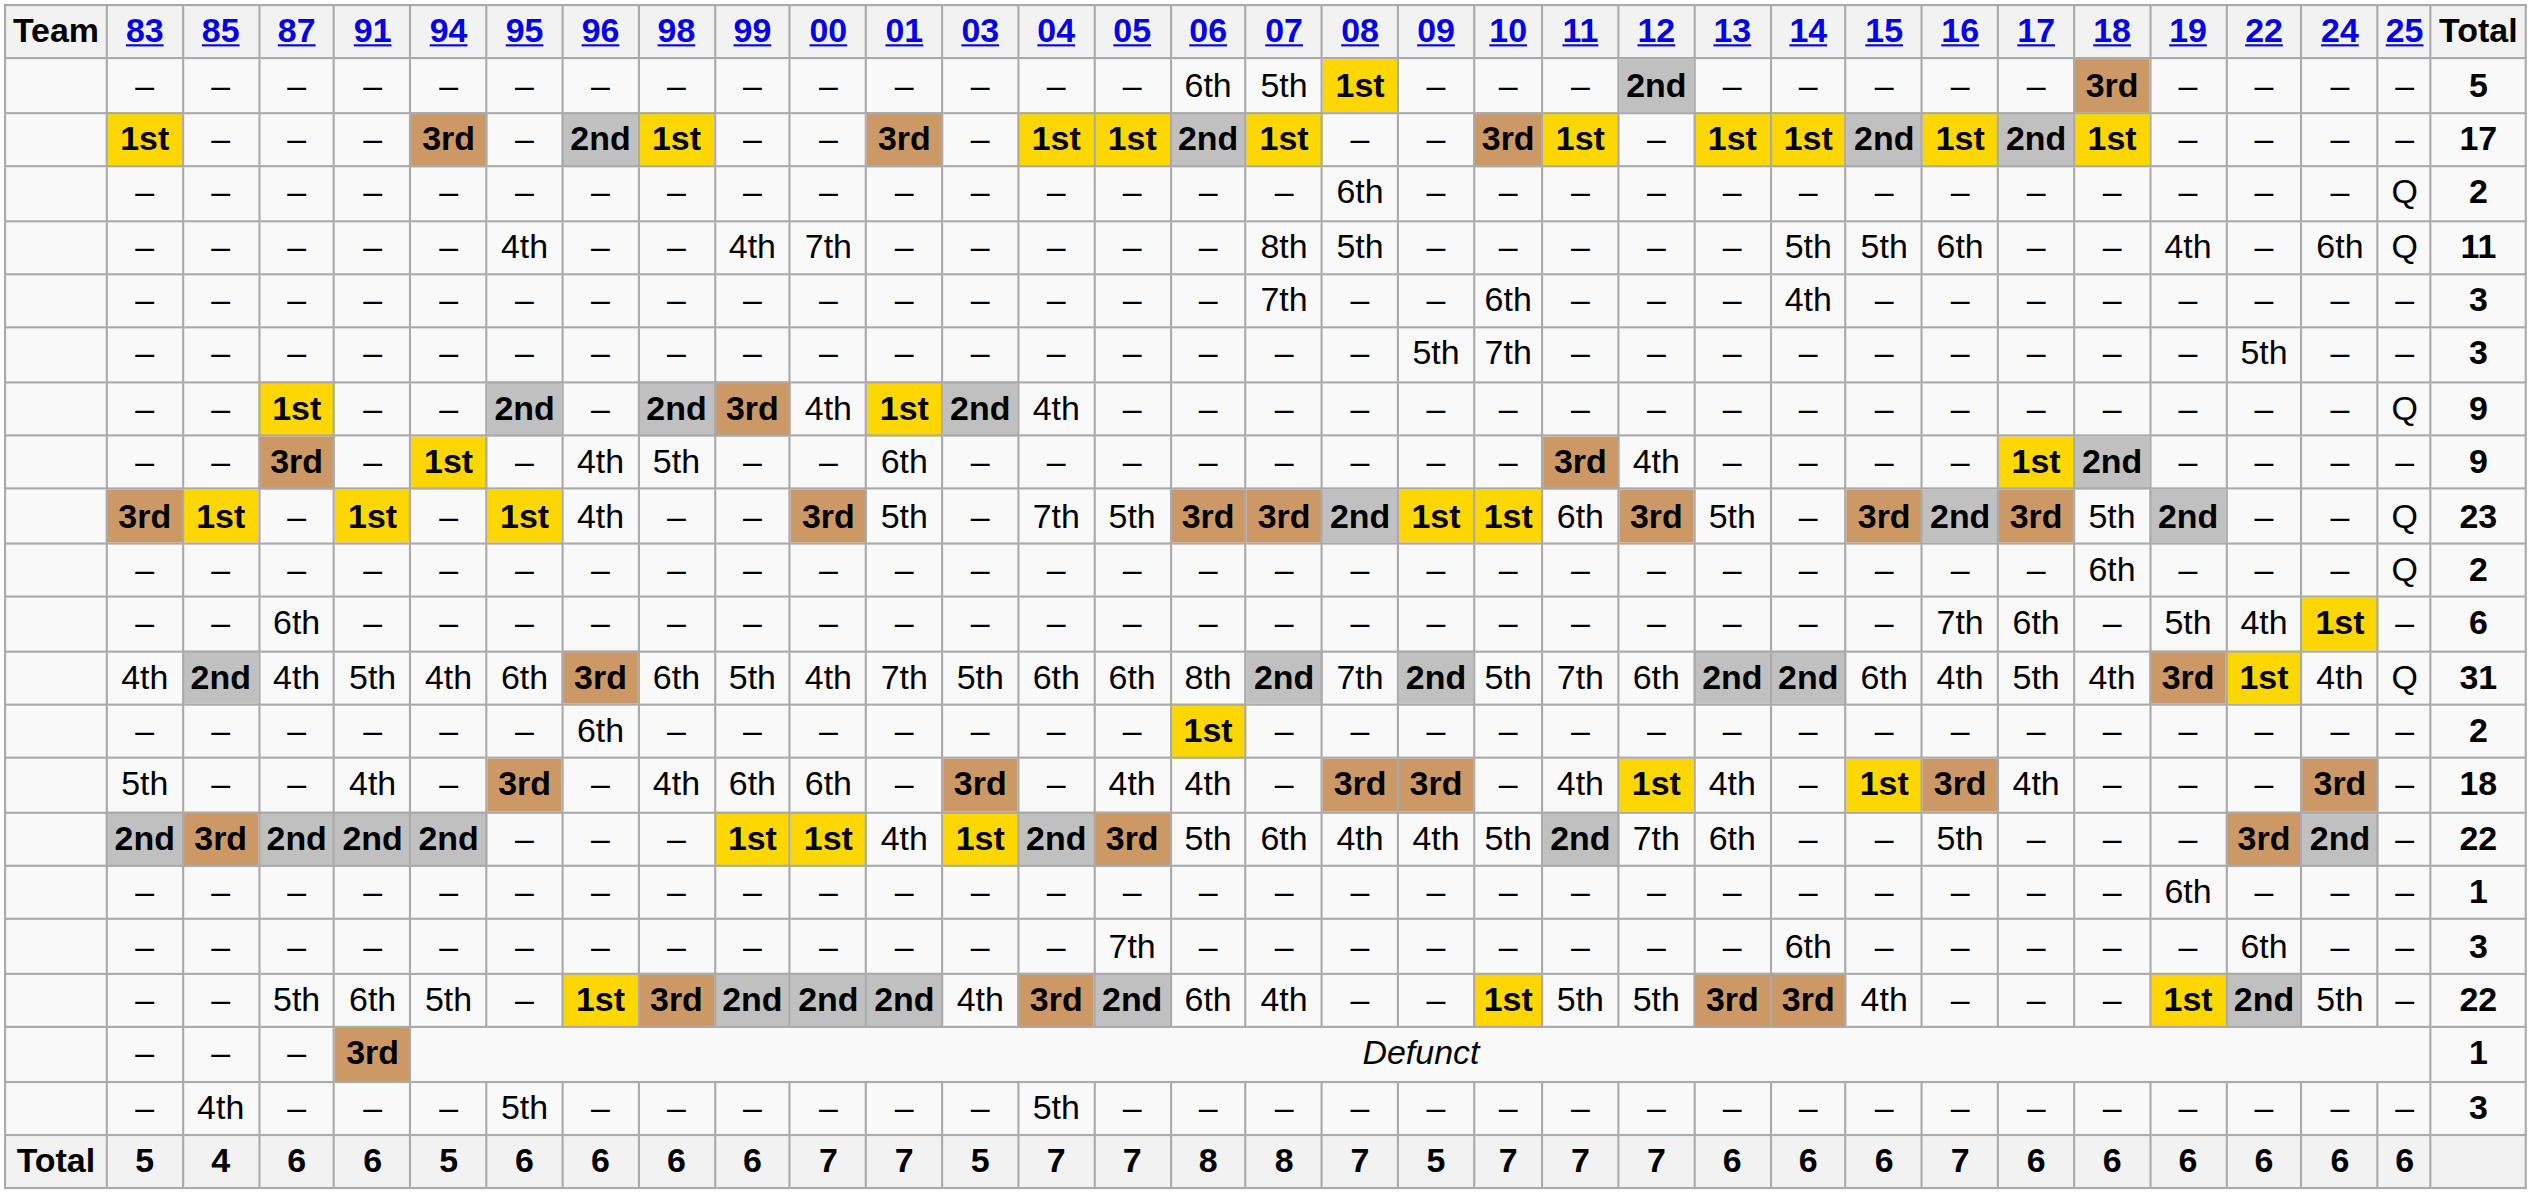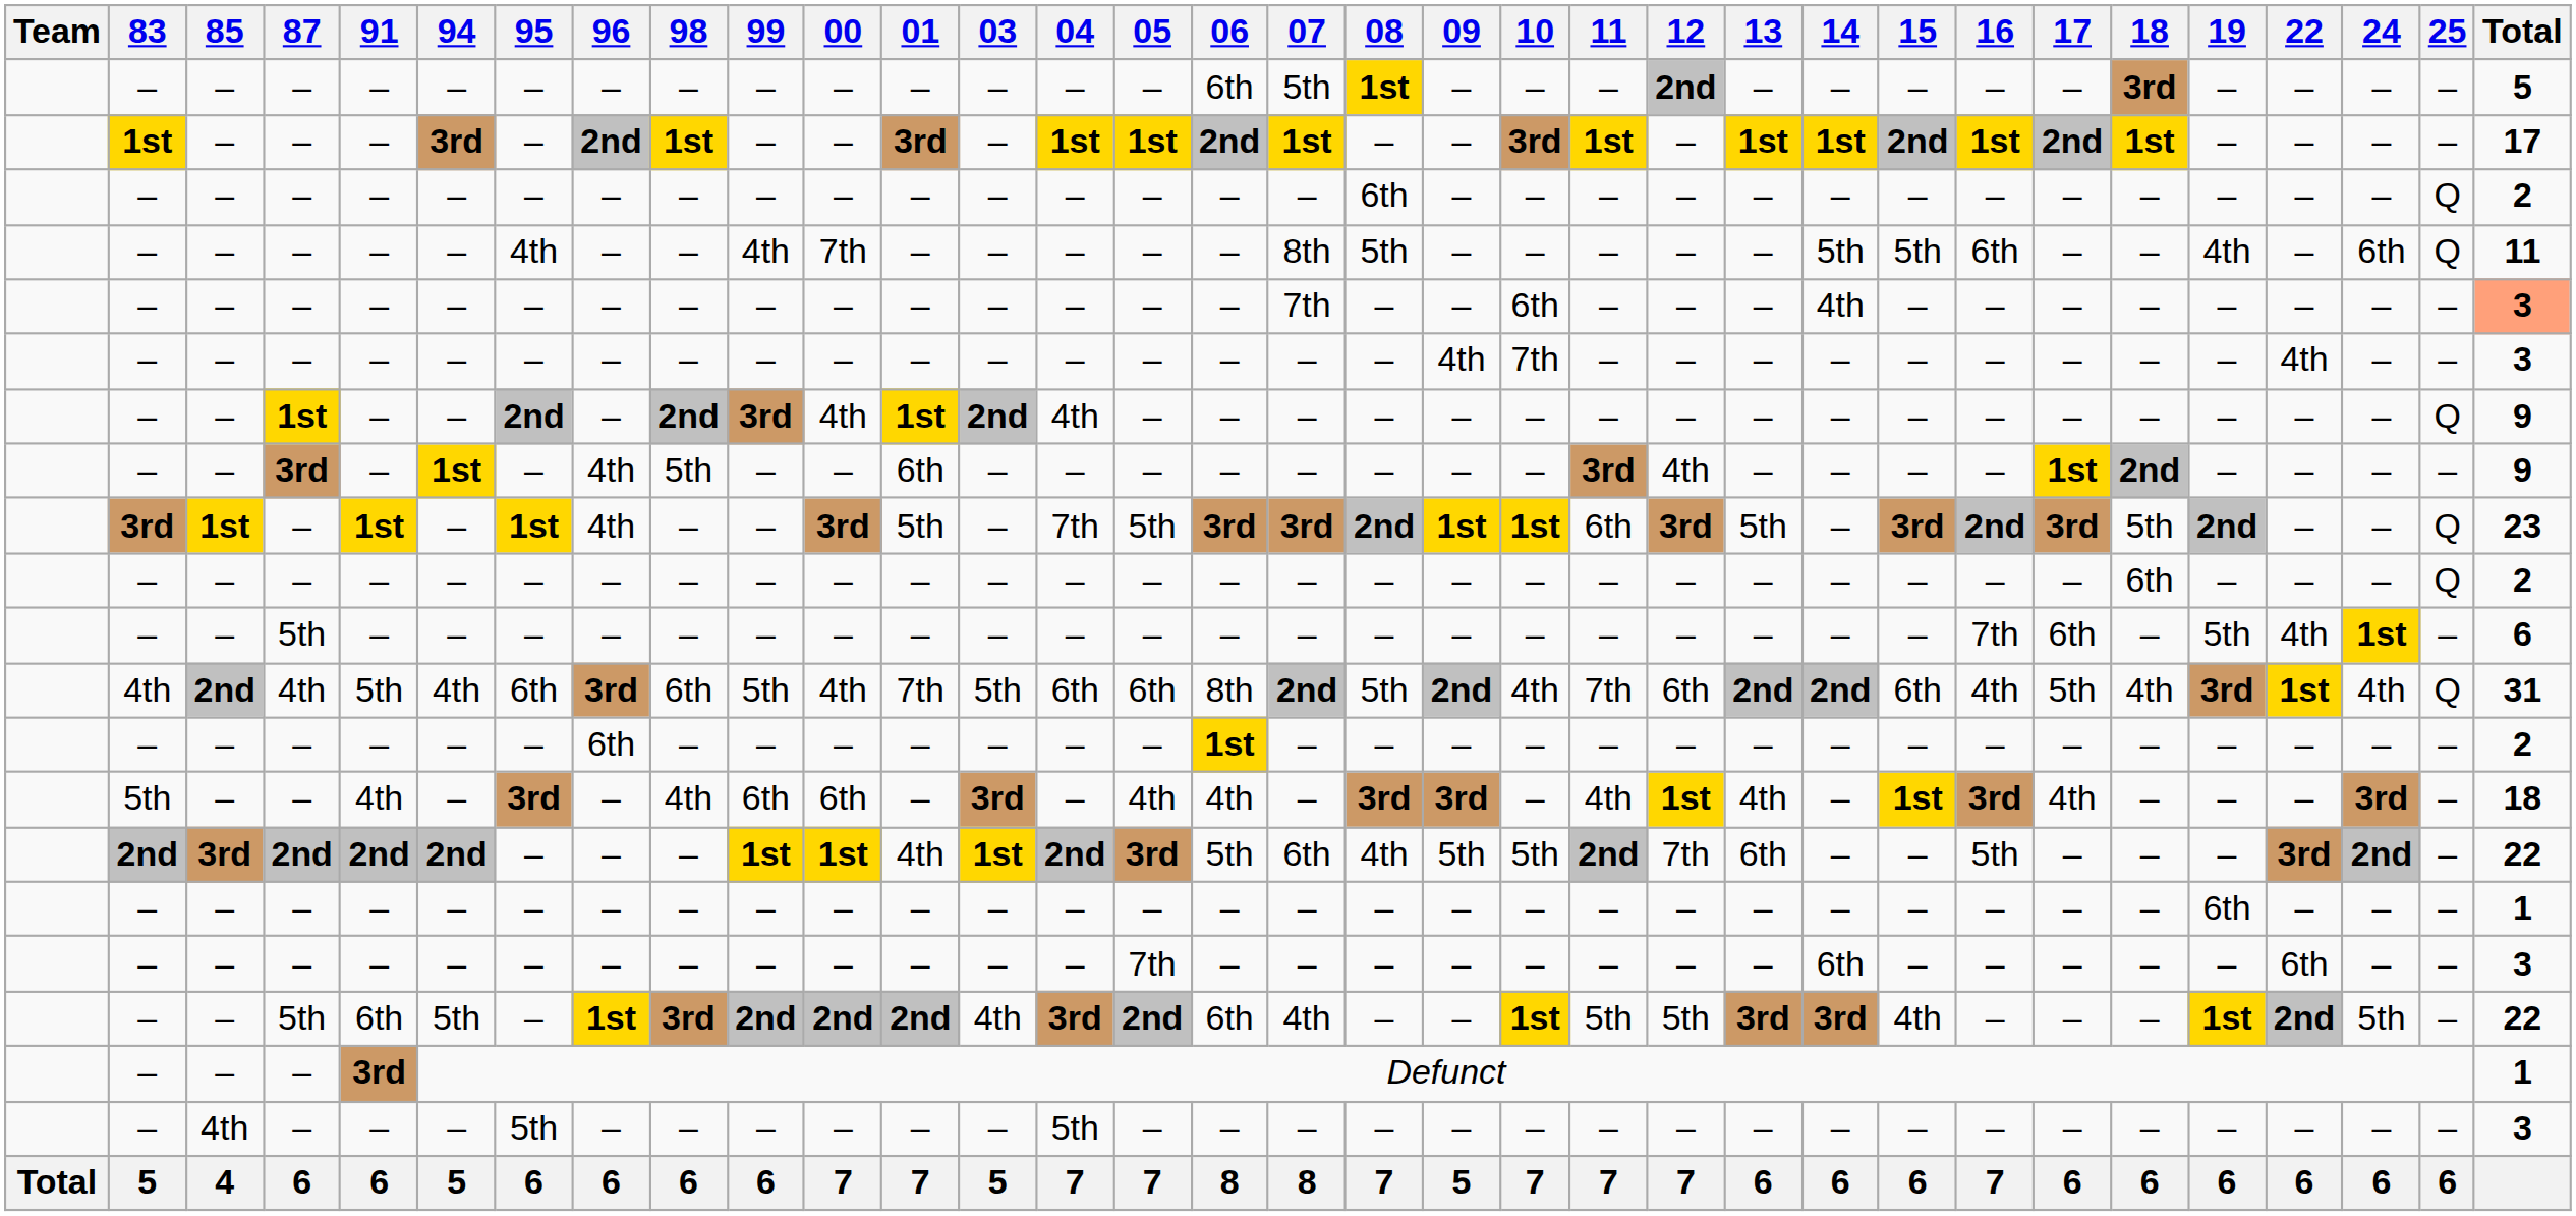row 6 | Total: no background -> lightsalmon background
row 7 | 09: 5th -> 4th
row 7 | 22: 5th -> 4th
row 12 | 87: 6th -> 5th
row 13 | 08: 7th -> 5th
row 13 | 10: 5th -> 4th
row 16 | 09: 4th -> 5th
